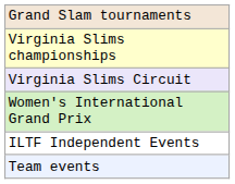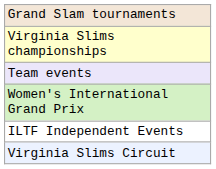row 3 | column 1: Virginia Slims Circuit -> Team events
row 6 | column 1: Team events -> Virginia Slims Circuit
